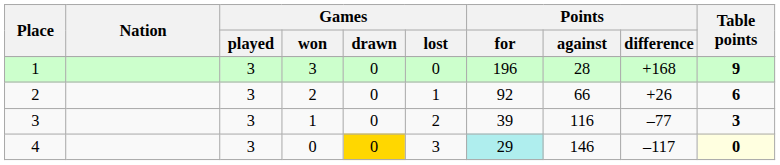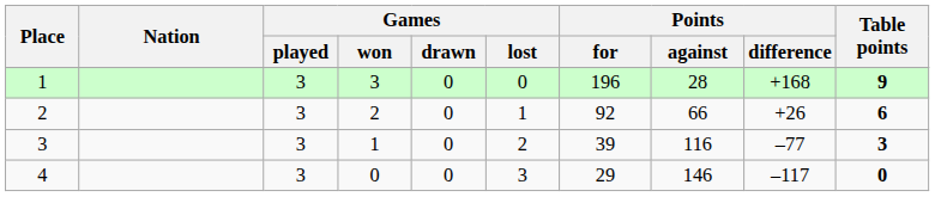4 | Games / drawn: gold background -> no background
4 | Points / for: paleturquoise background -> no background
4 | Table points: lightyellow background -> no background
